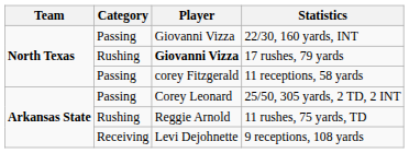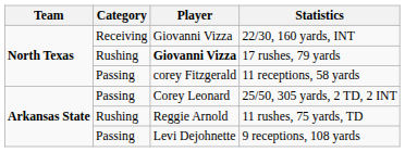22/30, 160 yards, INT | Category: Passing -> Receiving
9 receptions, 108 yards | Category: Receiving -> Passing
